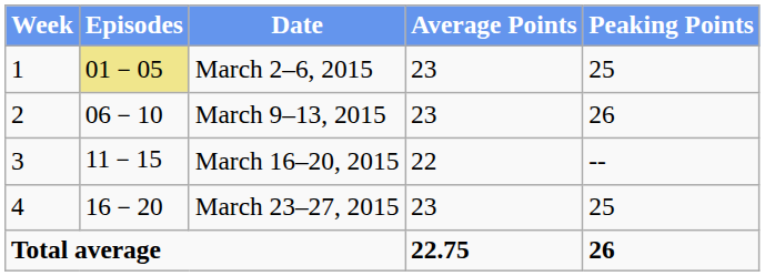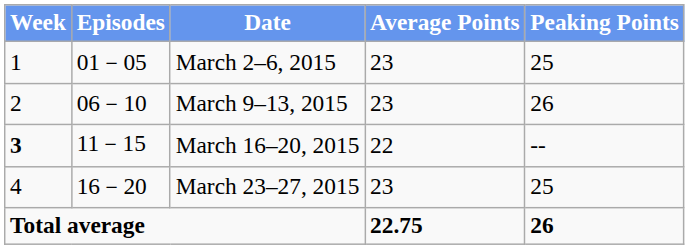March 2–6, 2015 | Episodes: khaki background -> no background
March 16–20, 2015 | Week: normal -> bold
